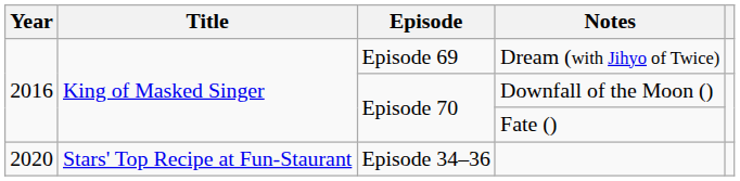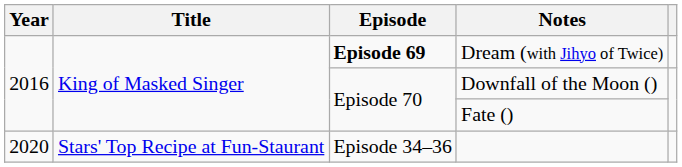Dream (with Jihyo of Twice) | Episode: normal -> bold
